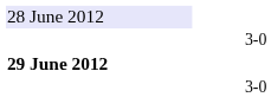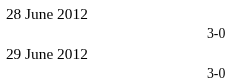28 June 2012 | column 1: lavender background -> no background
29 June 2012 | column 1: bold -> normal
